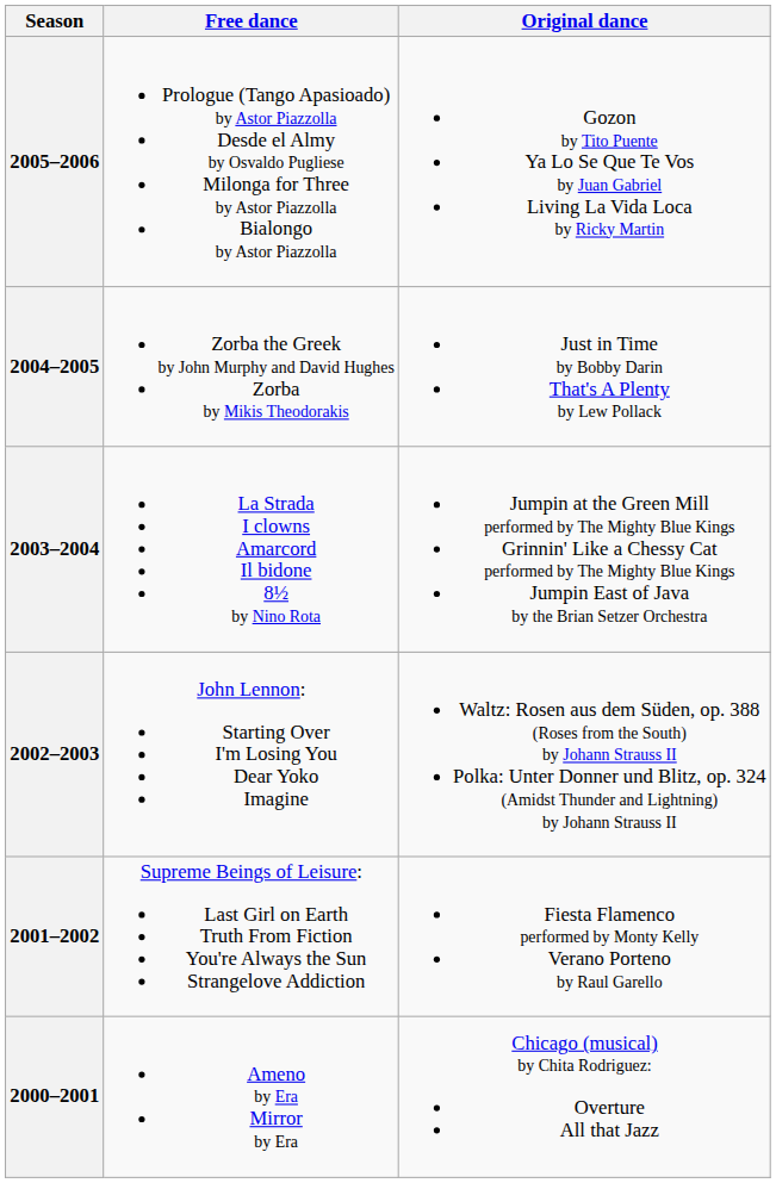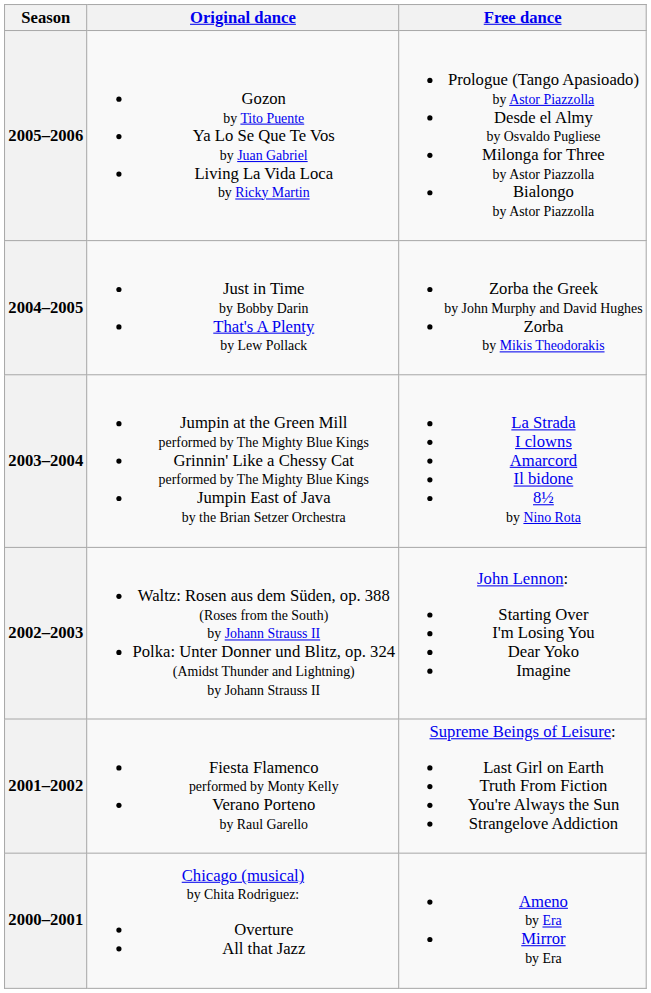columns swapped: Original dance <-> Free dance
